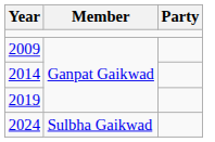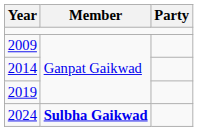2024 | Member: normal -> bold
